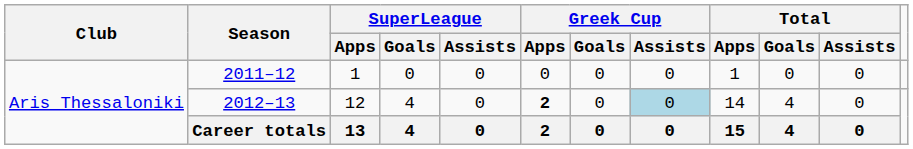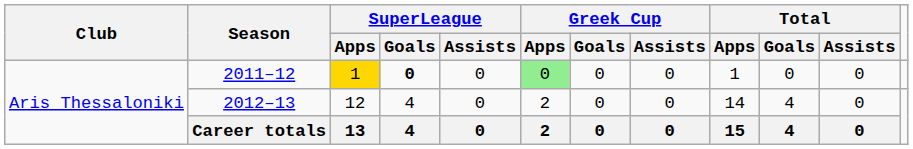2011–12 | SuperLeague / Apps: no background -> gold background
2011–12 | SuperLeague / Goals: normal -> bold
2011–12 | Greek Cup / Apps: no background -> lightgreen background
2012–13 | Greek Cup / Apps: bold -> normal
2012–13 | Greek Cup / Assists: lightblue background -> no background
